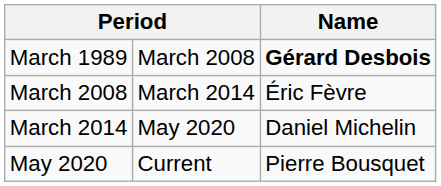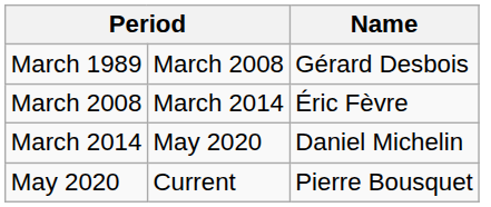March 1989 | Name: bold -> normal
